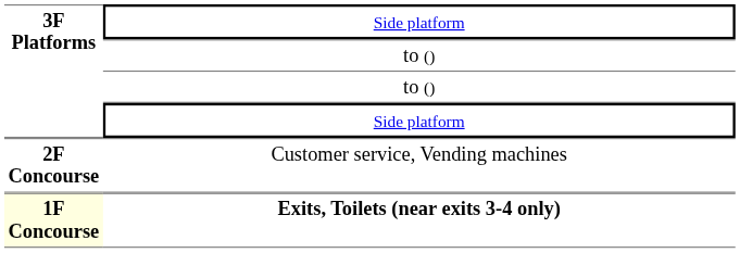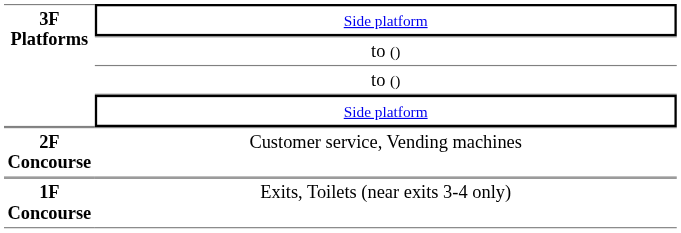Exits, Toilets (near exits 3-4 only) | column 1: lightyellow background -> no background
Exits, Toilets (near exits 3-4 only) | column 2: bold -> normal
